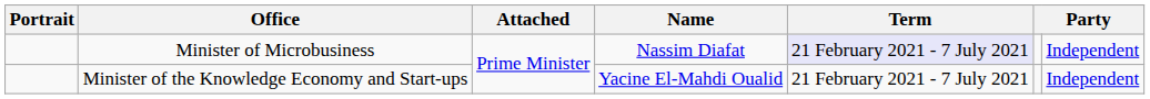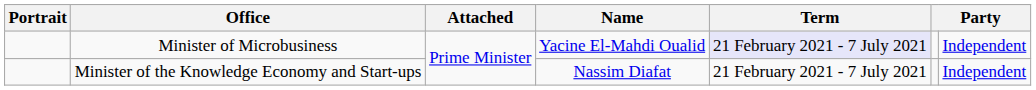Minister of Microbusiness | Name: Nassim Diafat -> Yacine El-Mahdi Oualid
Minister of the Knowledge Economy and Start-ups | Name: Yacine El-Mahdi Oualid -> Nassim Diafat
